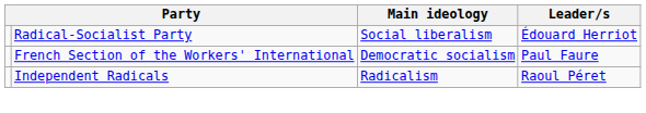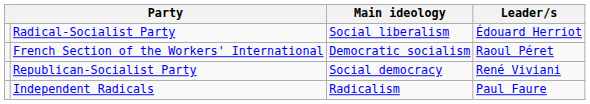French Section of the Workers' International | Leader/s: Paul Faure -> Raoul Péret
+ row: Republican-Socialist Party | Social democracy | René Viviani
Independent Radicals | Leader/s: Raoul Péret -> Paul Faure
